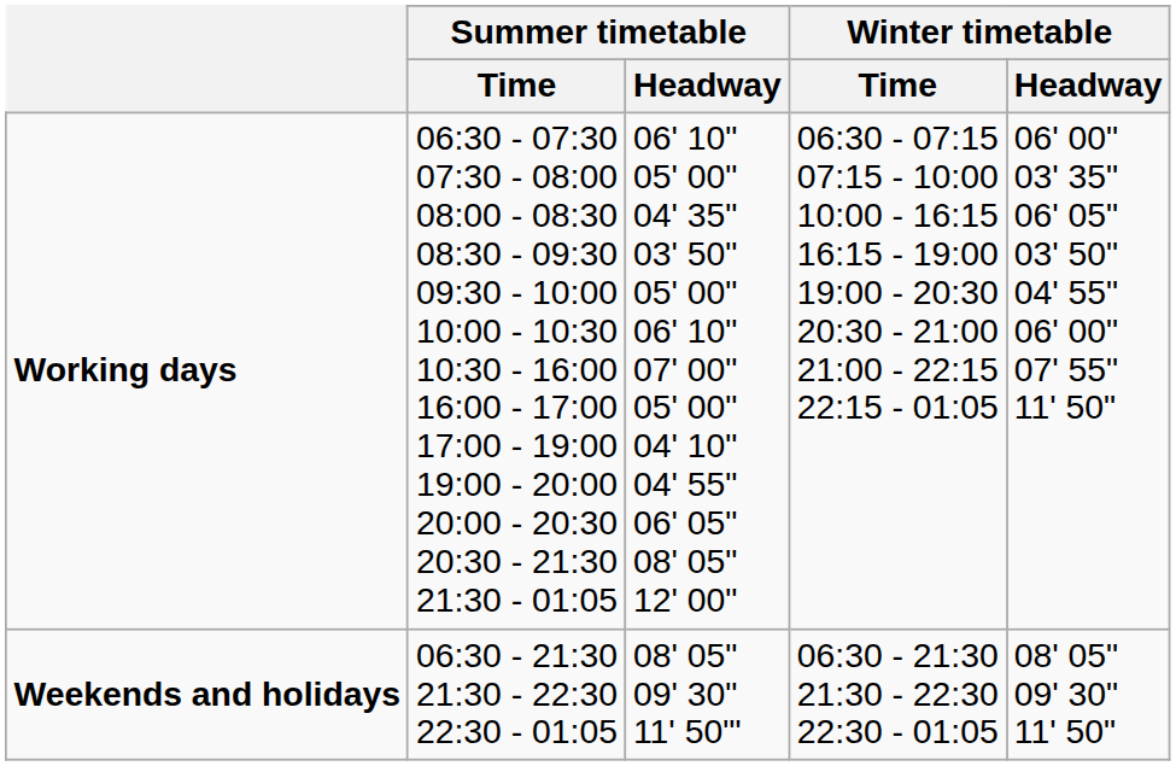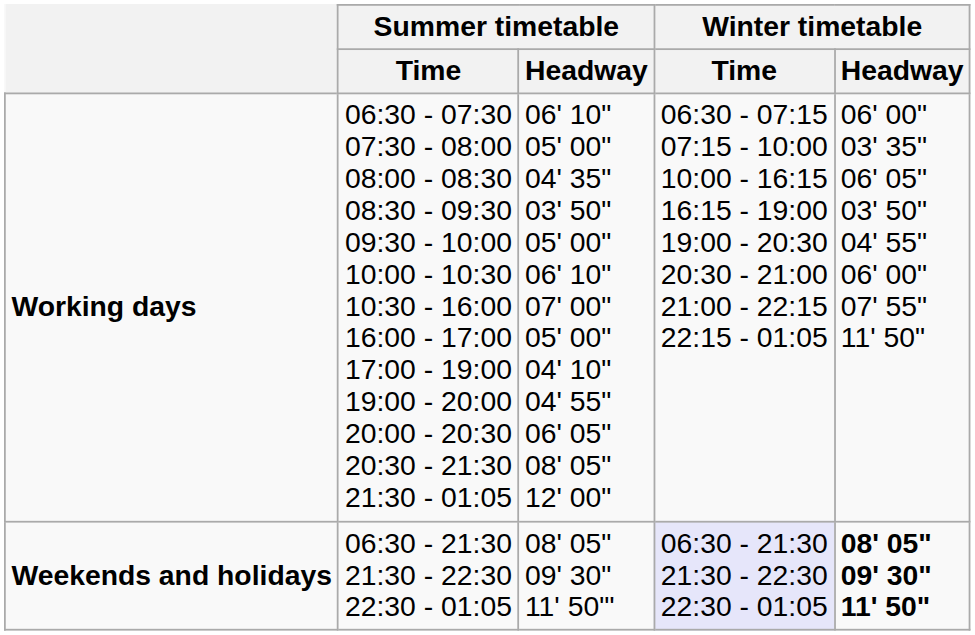Weekends and holidays | Winter timetable / Time: no background -> lavender background
Weekends and holidays | Winter timetable / Headway: normal -> bold
